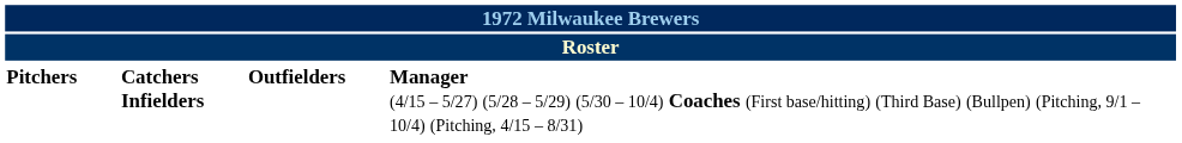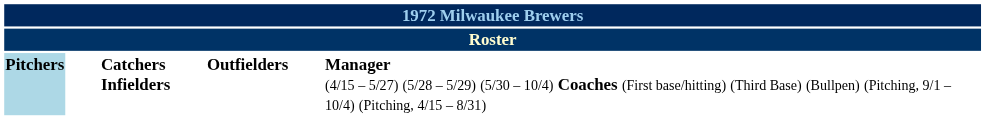Pitchers | column 1: no background -> lightblue background
